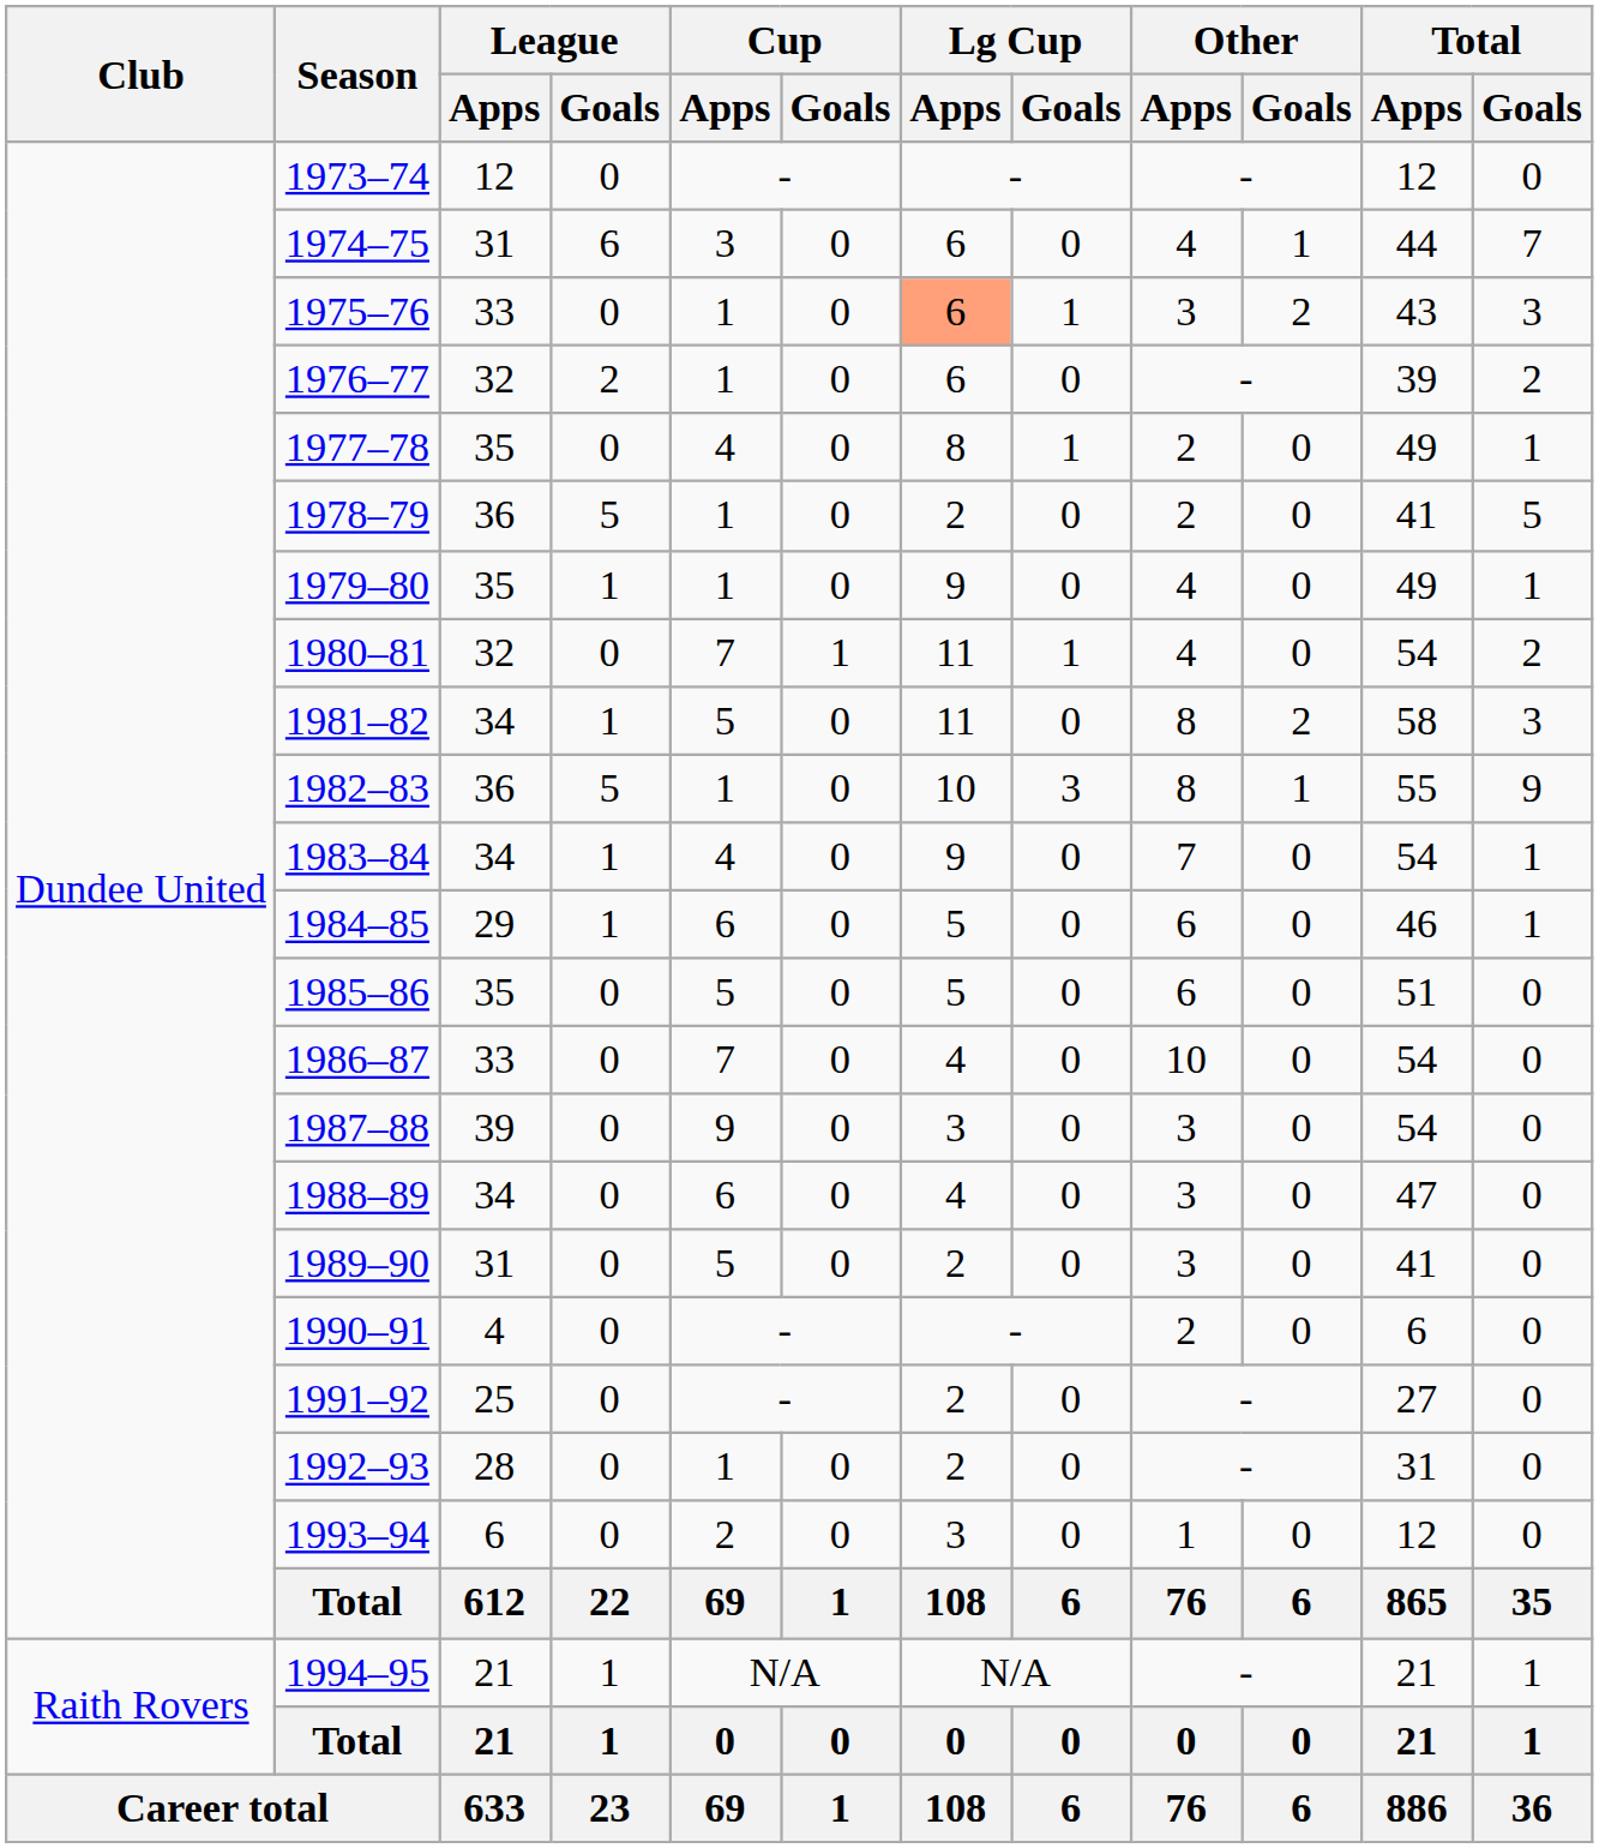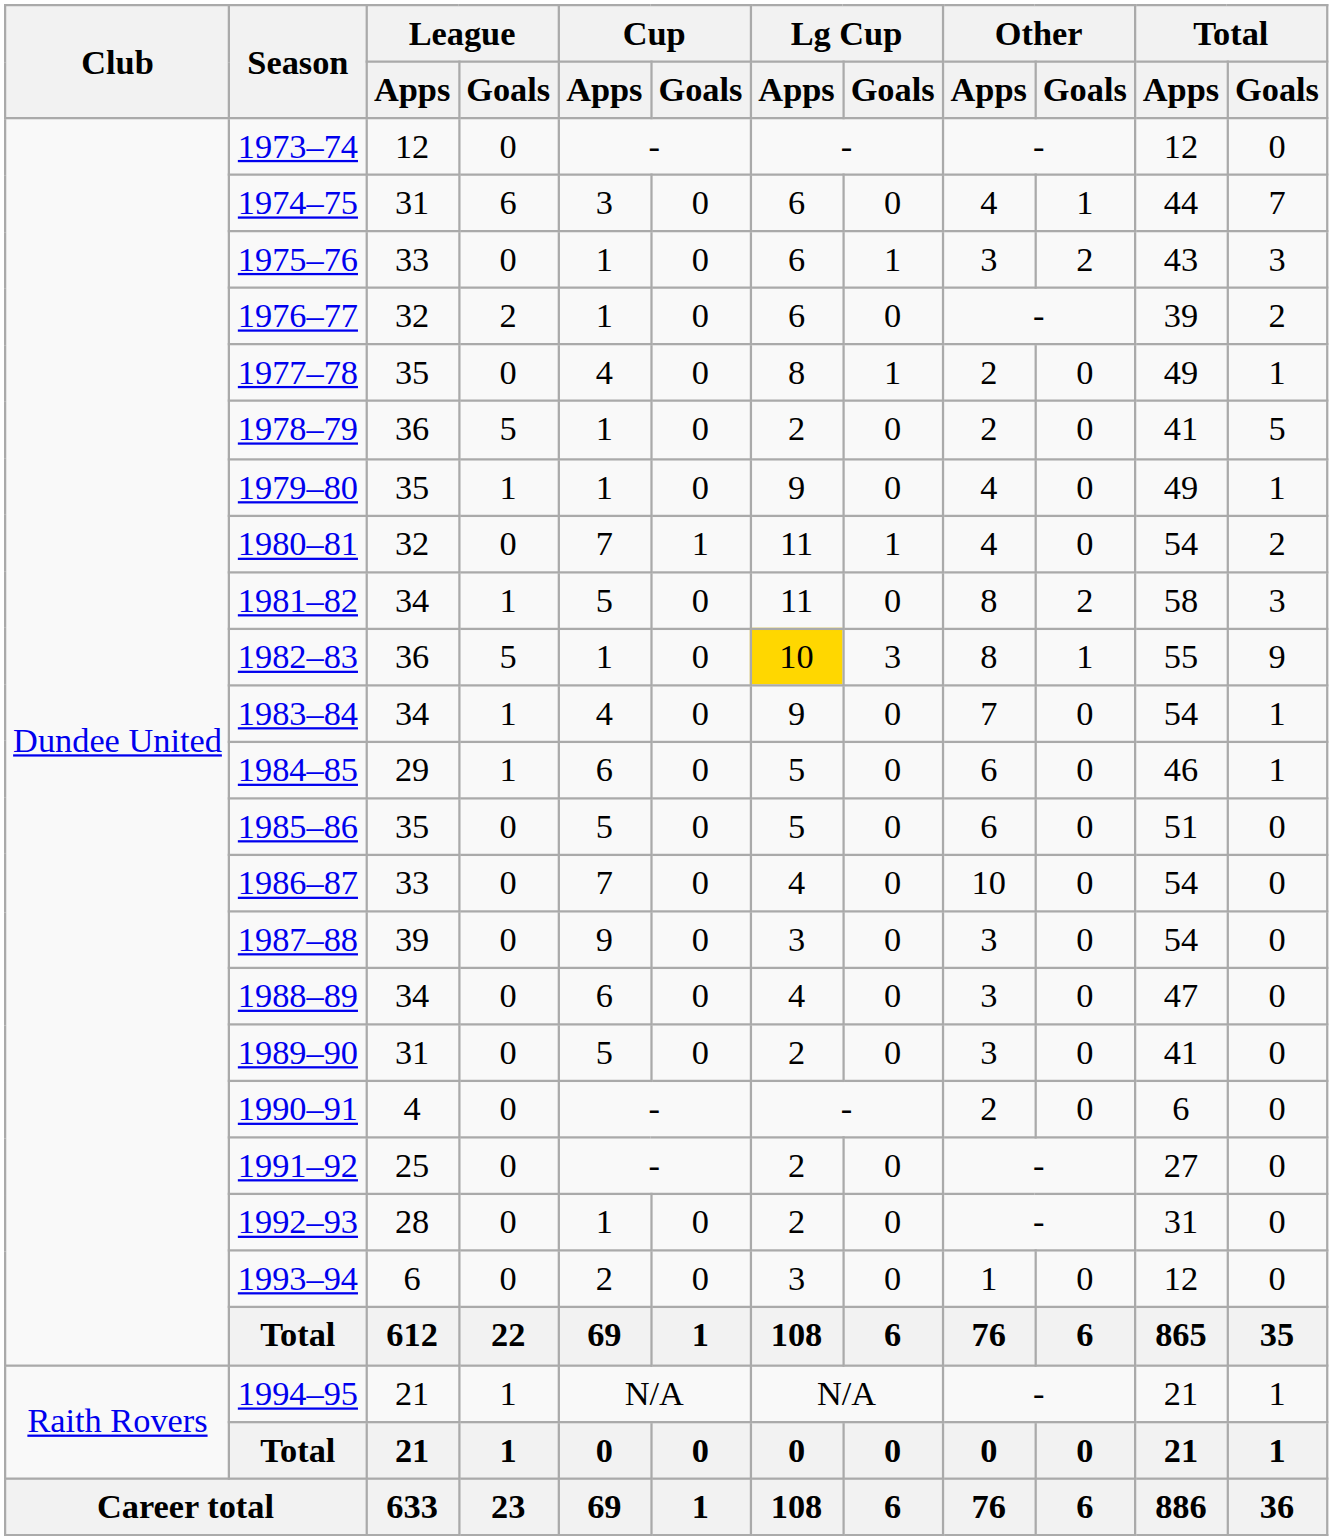1975–76 | Lg Cup / Apps: lightsalmon background -> no background
1982–83 | Lg Cup / Apps: no background -> gold background
